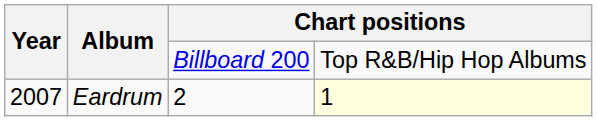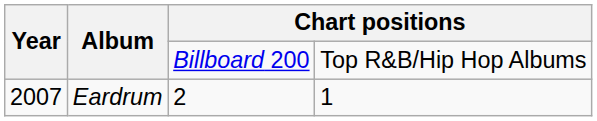2007 | column 4: lightyellow background -> no background
